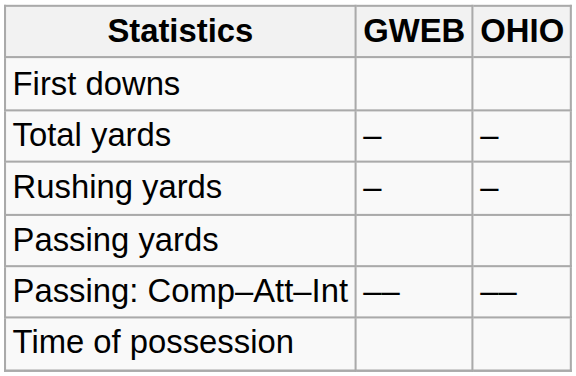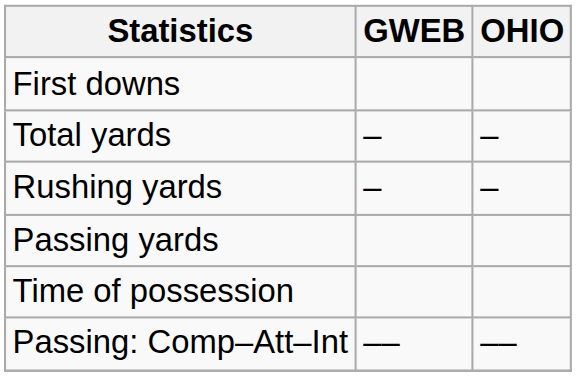rows swapped: Passing: Comp–Att–Int <-> Time of possession
